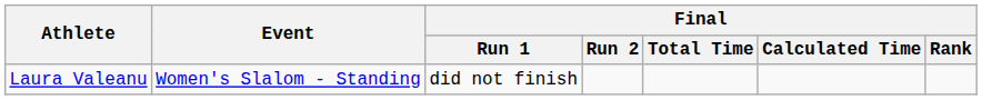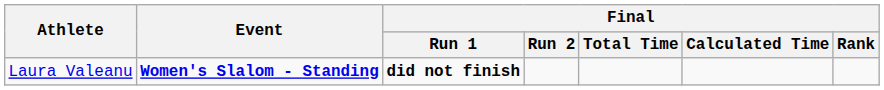Laura Valeanu | Event: normal -> bold
Laura Valeanu | Final / Run 1: normal -> bold
